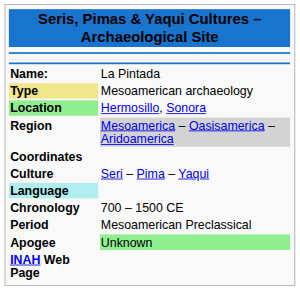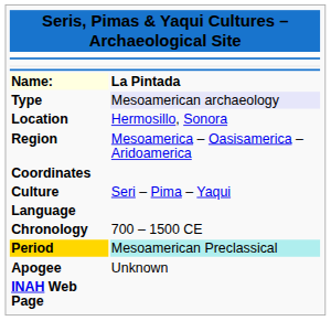Name: | column 1: no background -> lightyellow background
Name: | column 2: normal -> bold
Type | column 1: khaki background -> no background
Type | column 2: no background -> lavender background
Location | column 1: lightgreen background -> no background
Region | column 2: lightgrey background -> no background
Language | column 1: paleturquoise background -> no background
Period | column 1: no background -> gold background
Period | column 2: no background -> paleturquoise background
Apogee | column 2: lightgreen background -> no background
